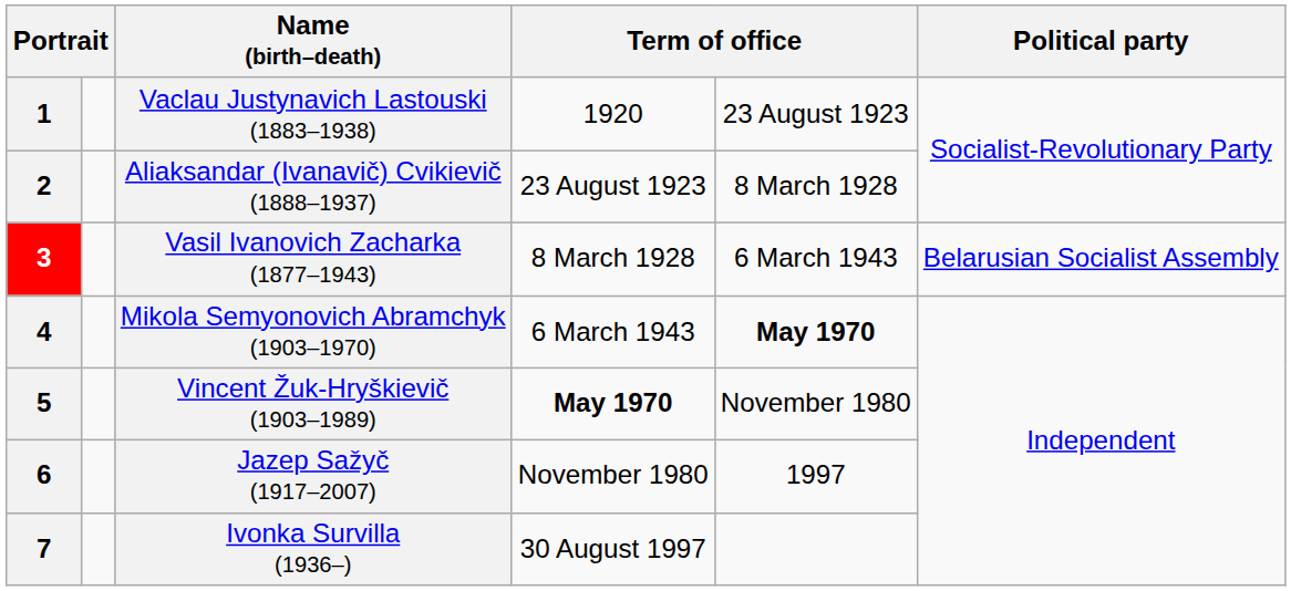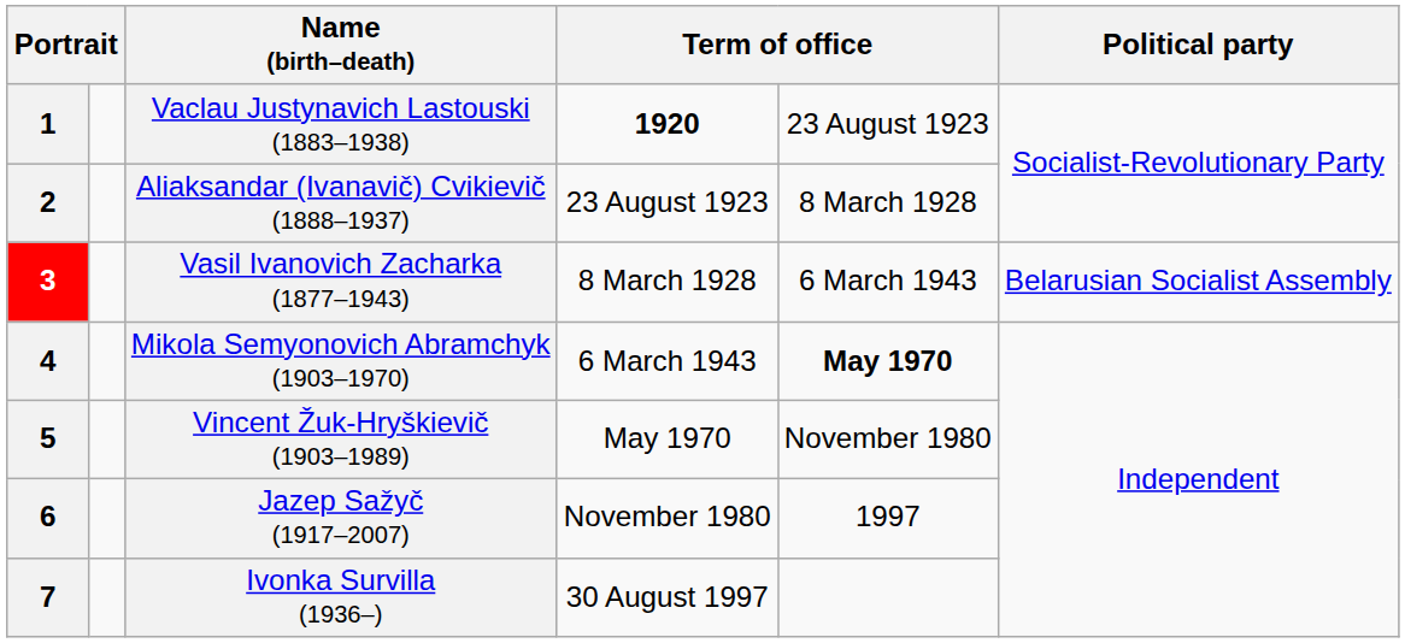Vaclau Justynavich Lastouski (1883–1938) | column 4: normal -> bold
Vincent Žuk-Hryškievič (1903–1989) | column 4: bold -> normal
